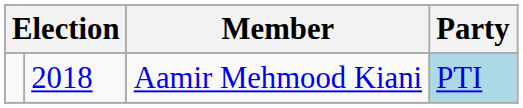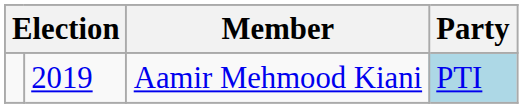Aamir Mehmood Kiani | column 2: 2018 -> 2019
